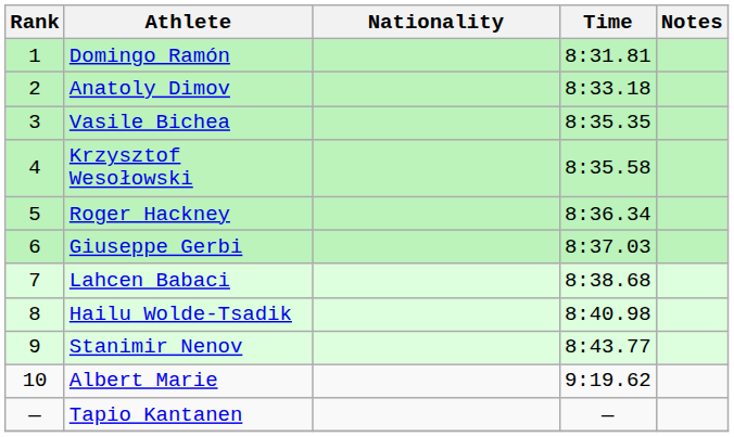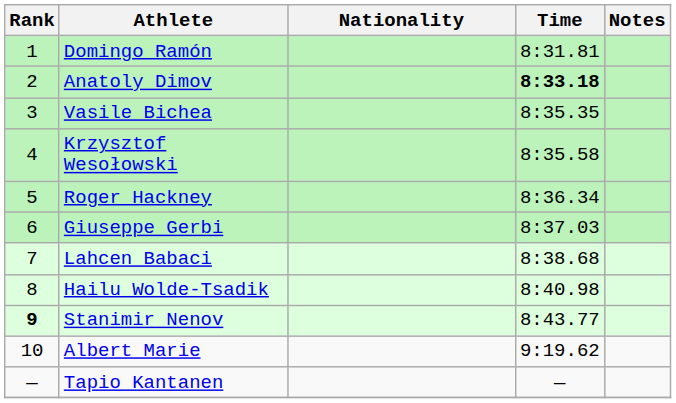Anatoly Dimov | Time: normal -> bold
Stanimir Nenov | Rank: normal -> bold
